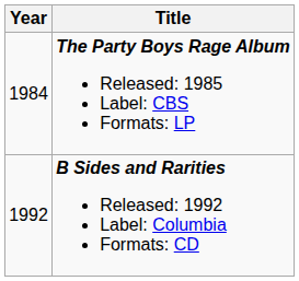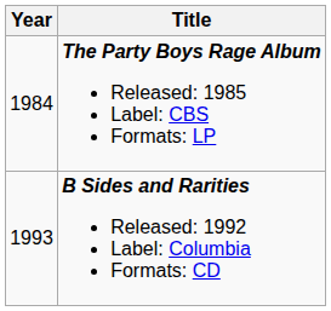row 3 | Year: 1992 -> 1993
